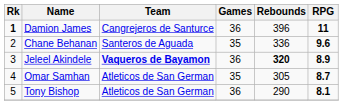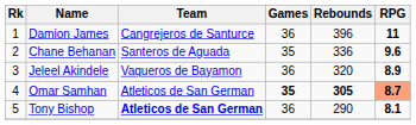Damion James | Rk: bold -> normal
Jeleel Akindele | Team: bold -> normal
Jeleel Akindele | Rebounds: bold -> normal
Omar Samhan | Games: normal -> bold
Omar Samhan | Rebounds: normal -> bold
Omar Samhan | RPG: no background -> lightsalmon background
Tony Bishop | Team: normal -> bold
